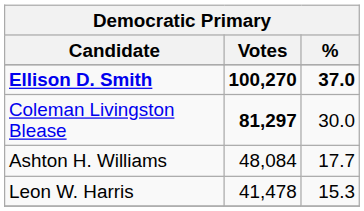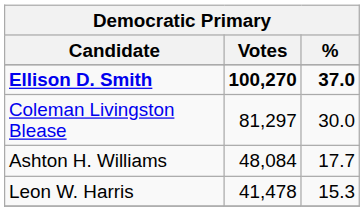Coleman Livingston Blease | Votes: bold -> normal
